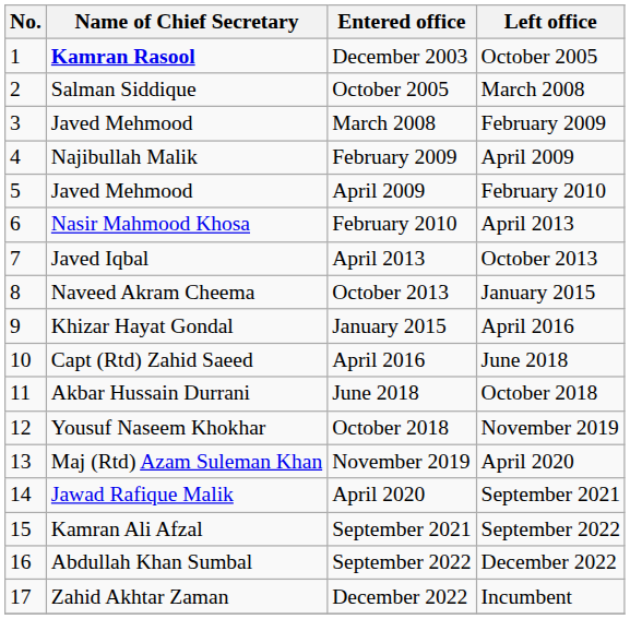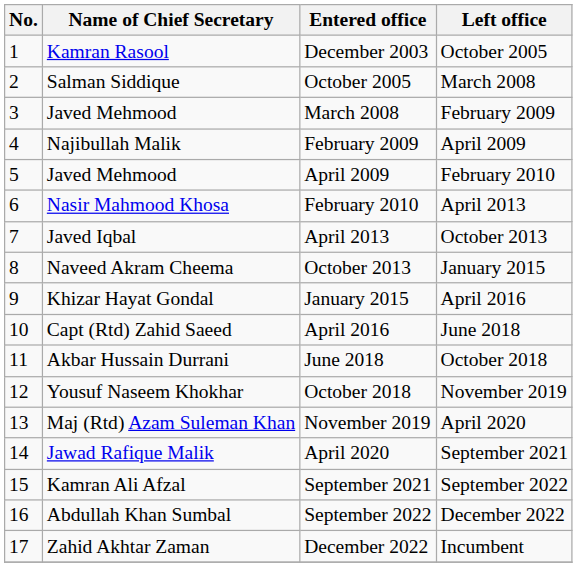December 2003 | Name of Chief Secretary: bold -> normal
